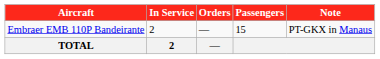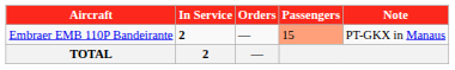Embraer EMB 110P Bandeirante | In Service: normal -> bold
Embraer EMB 110P Bandeirante | Passengers: no background -> lightsalmon background
